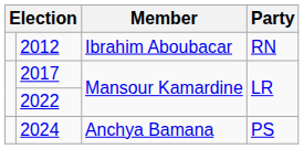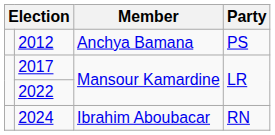2012 | Member: Ibrahim Aboubacar -> Anchya Bamana
2012 | Party: RN -> PS
2024 | Member: Anchya Bamana -> Ibrahim Aboubacar
2024 | Party: PS -> RN
